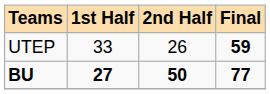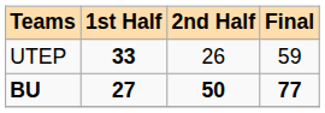UTEP | 1st Half: normal -> bold
UTEP | Final: bold -> normal
